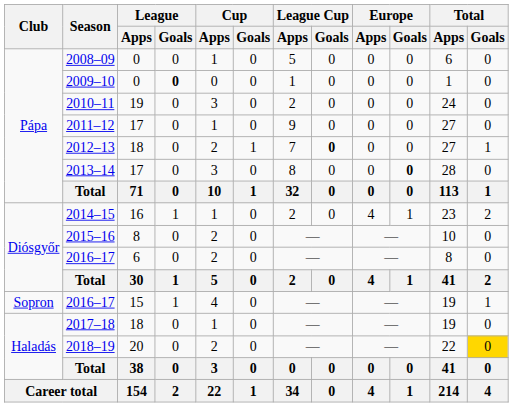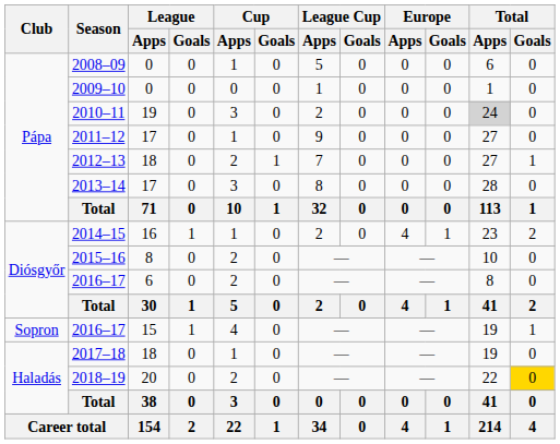2009–10 | League / Goals: bold -> normal
2010–11 | Total / Apps: no background -> lightgrey background
2012–13 | League Cup / Goals: bold -> normal
2013–14 | Europe / Goals: bold -> normal
